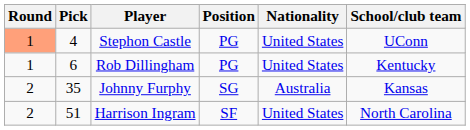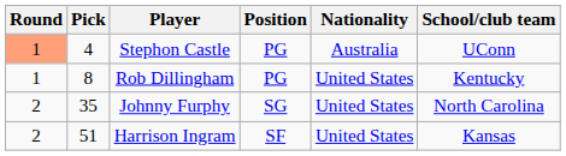Stephon Castle | Nationality: United States -> Australia
Rob Dillingham | Pick: 6 -> 8
Johnny Furphy | Nationality: Australia -> United States
Johnny Furphy | School/club team: Kansas -> North Carolina
Harrison Ingram | School/club team: North Carolina -> Kansas
